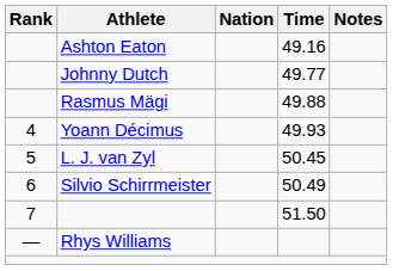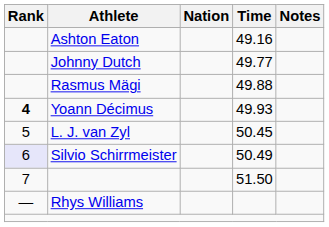Yoann Décimus | Rank: normal -> bold
Silvio Schirrmeister | Rank: no background -> lavender background
